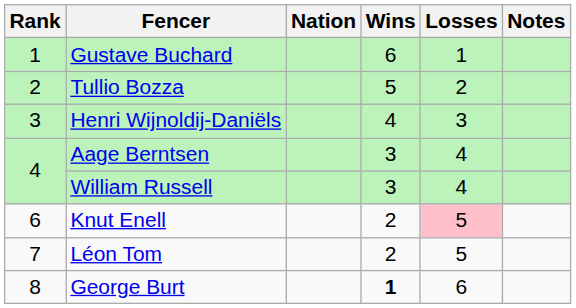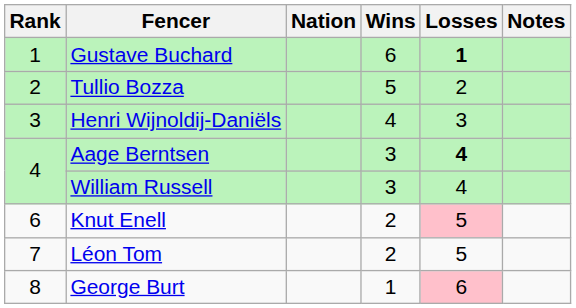Gustave Buchard | Losses: normal -> bold
Aage Berntsen | Losses: normal -> bold
George Burt | Wins: bold -> normal
George Burt | Losses: no background -> pink background
